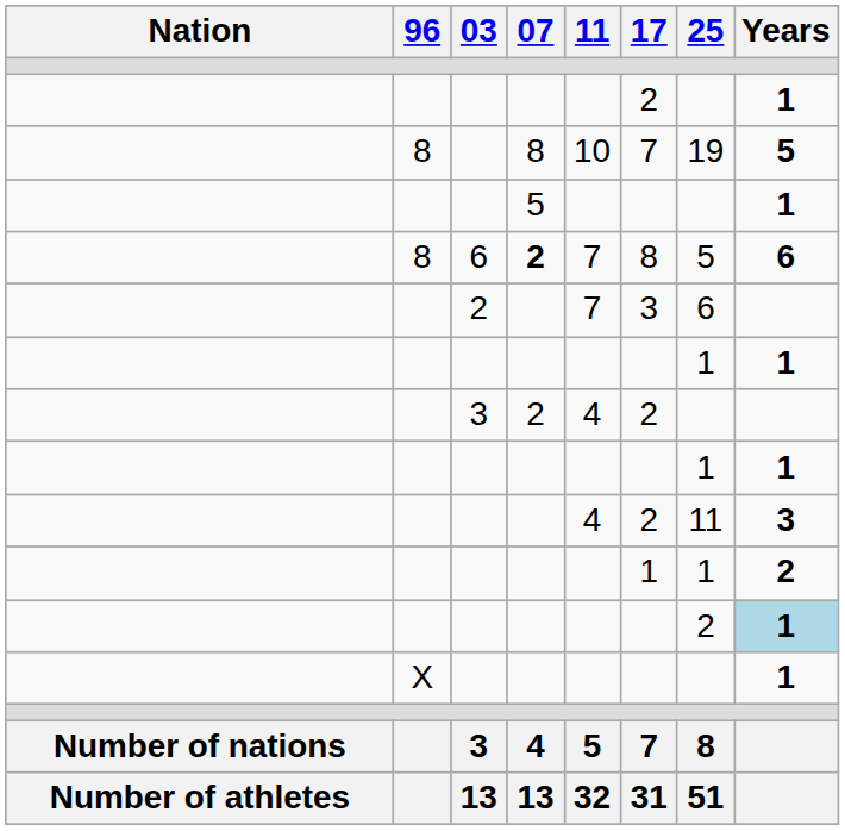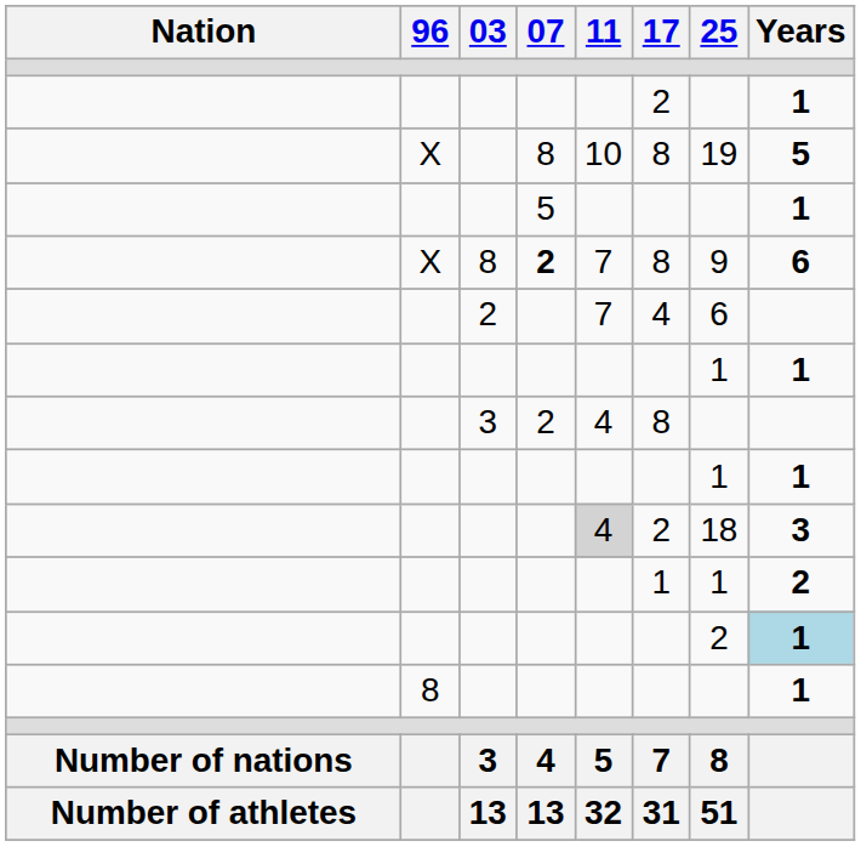row 4 | 96: 8 -> X
row 4 | 17: 7 -> 8
row 6 | 96: 8 -> X
row 6 | 03: 6 -> 8
row 6 | 25: 5 -> 9
row 7 | 17: 3 -> 4
row 9 | 17: 2 -> 8
row 11 | 11: no background -> lightgrey background
row 11 | 25: 11 -> 18
row 14 | 96: X -> 8
